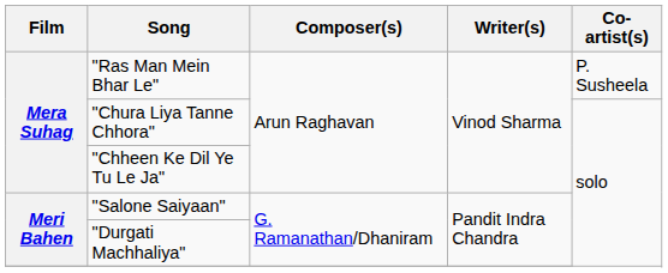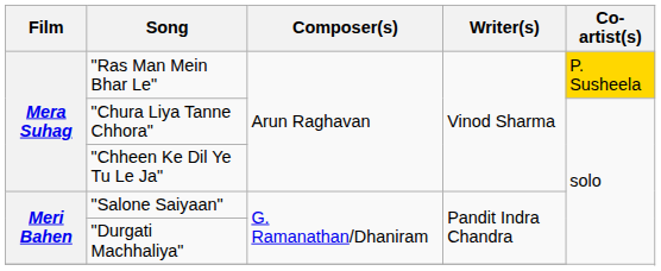"Ras Man Mein Bhar Le" | Co-artist(s): no background -> gold background
